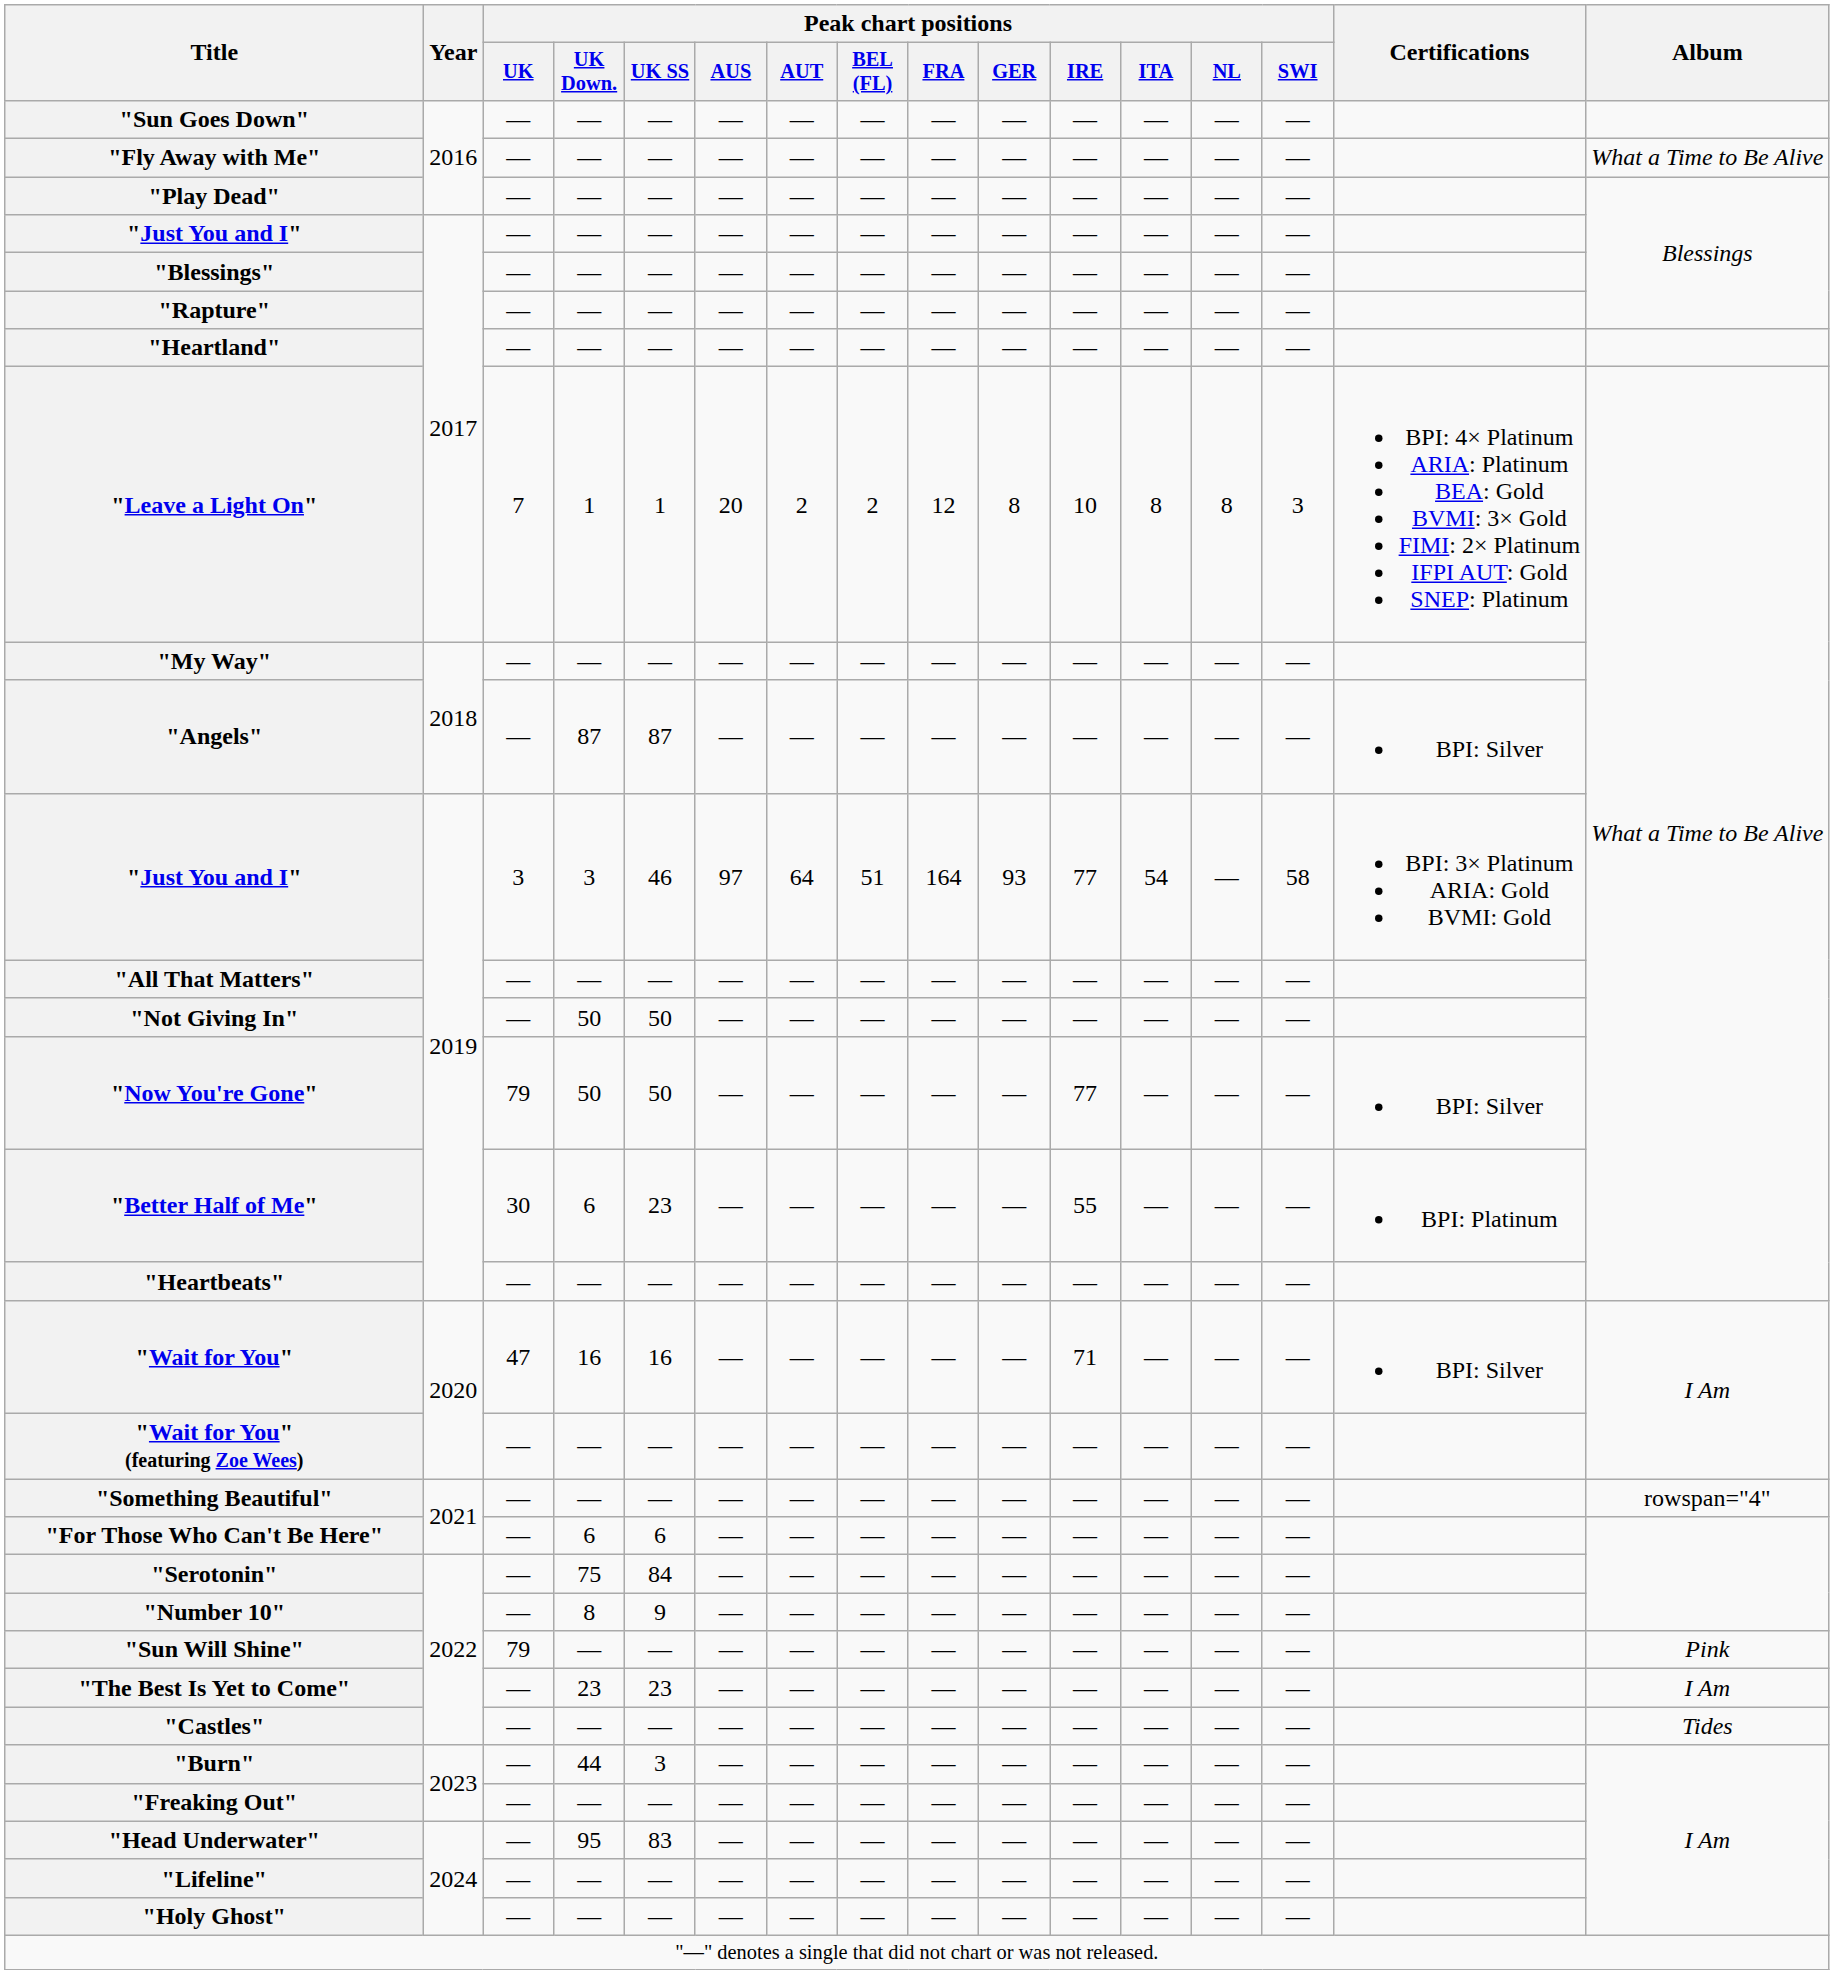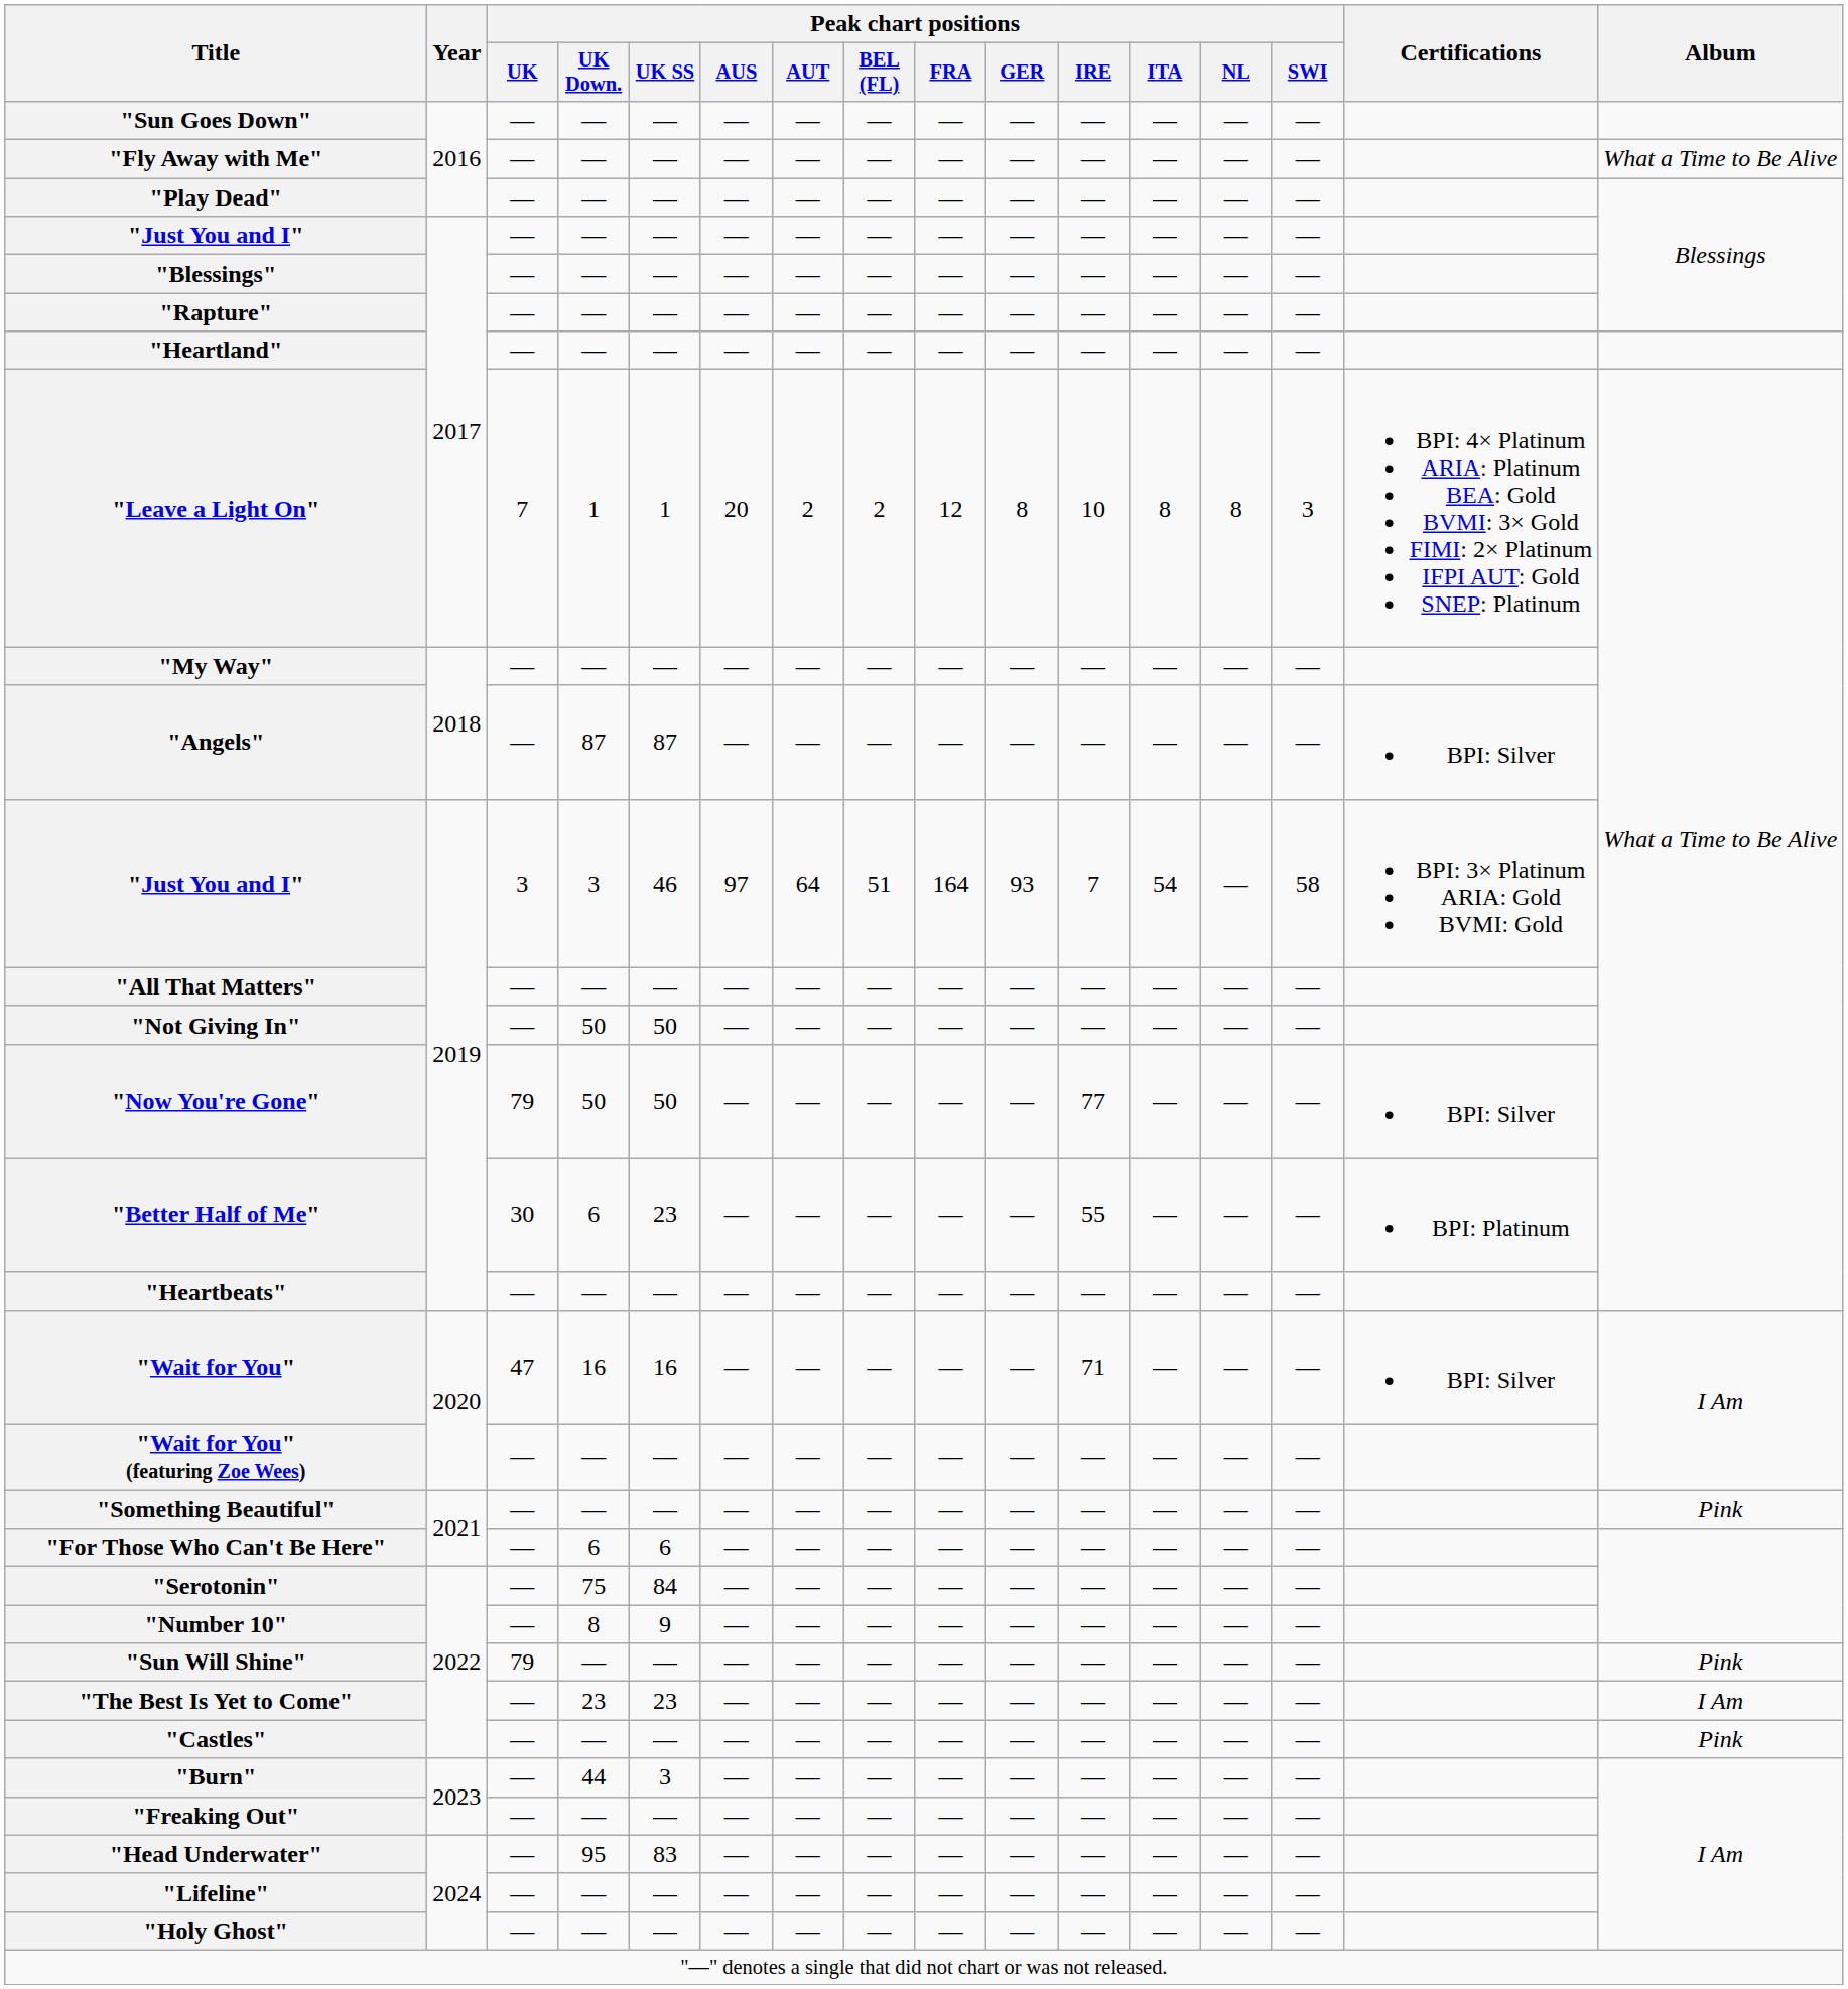"Just You and I" / 3 | Peak chart positions / IRE: 77 -> 7
"Something Beautiful" | Album: rowspan="4" -> Pink
"Castles" | Album: Tides -> Pink
